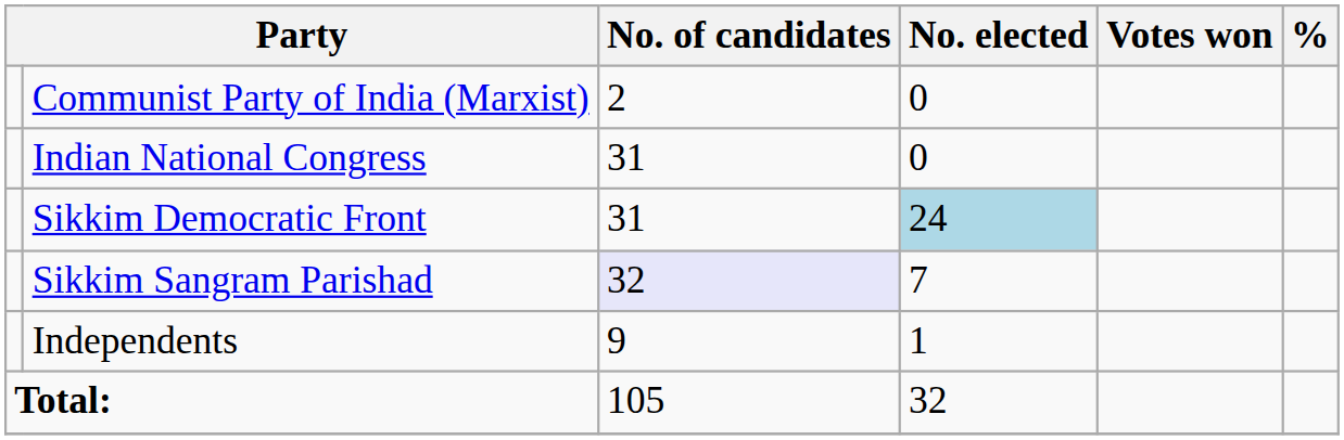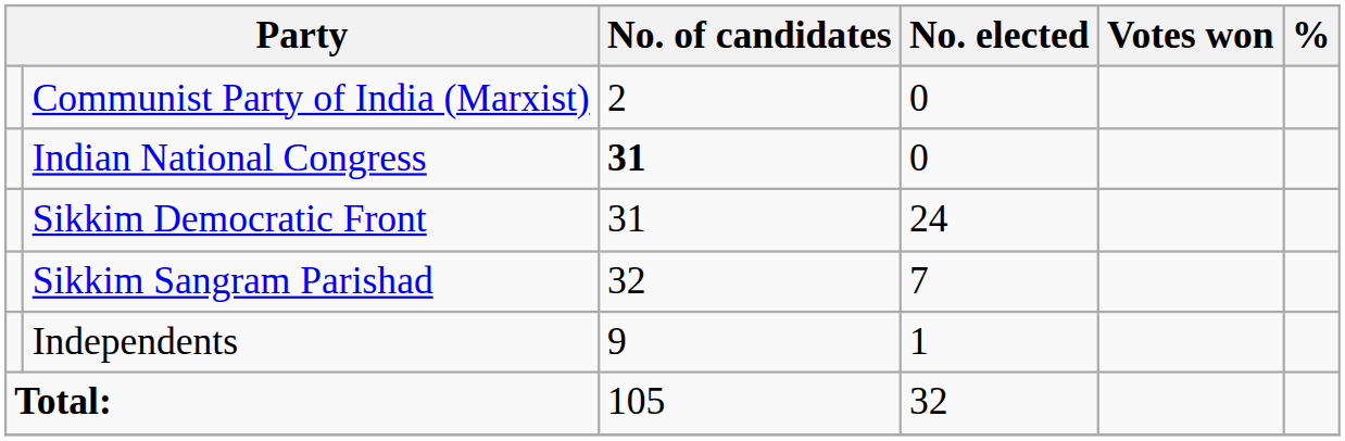Indian National Congress | No. of candidates: normal -> bold
Sikkim Democratic Front | No. elected: lightblue background -> no background
Sikkim Sangram Parishad | No. of candidates: lavender background -> no background
